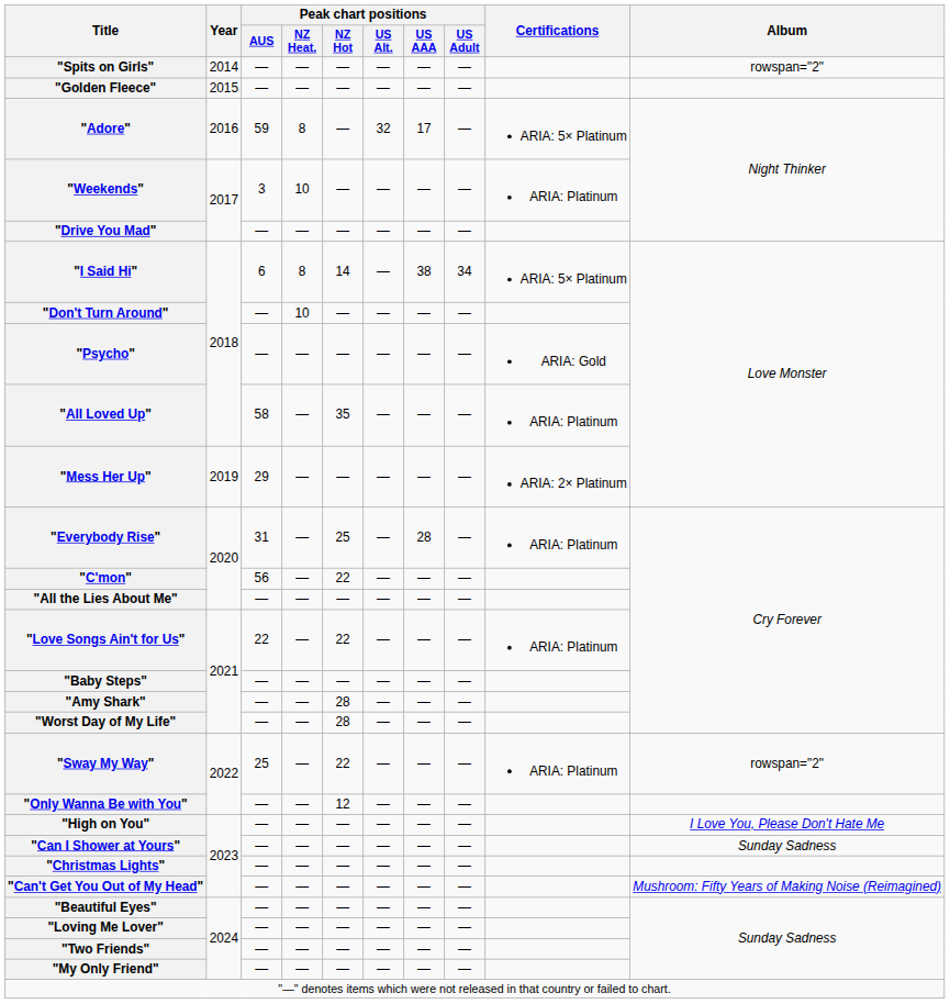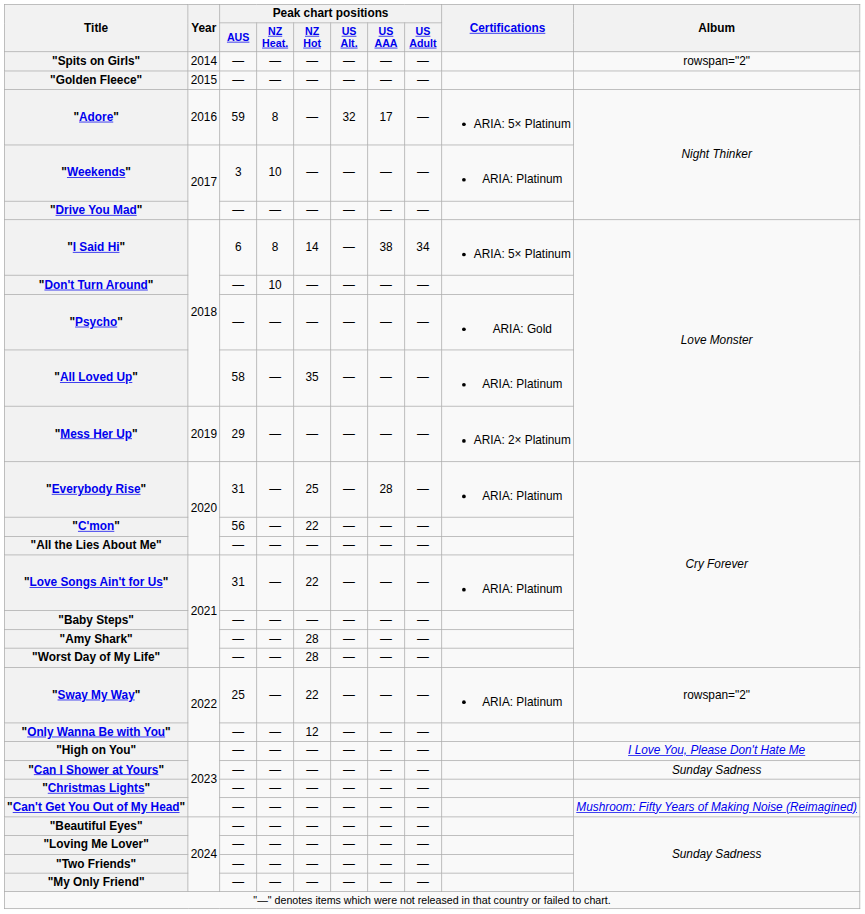"Love Songs Ain't for Us" | Peak chart positions / AUS: 22 -> 31
